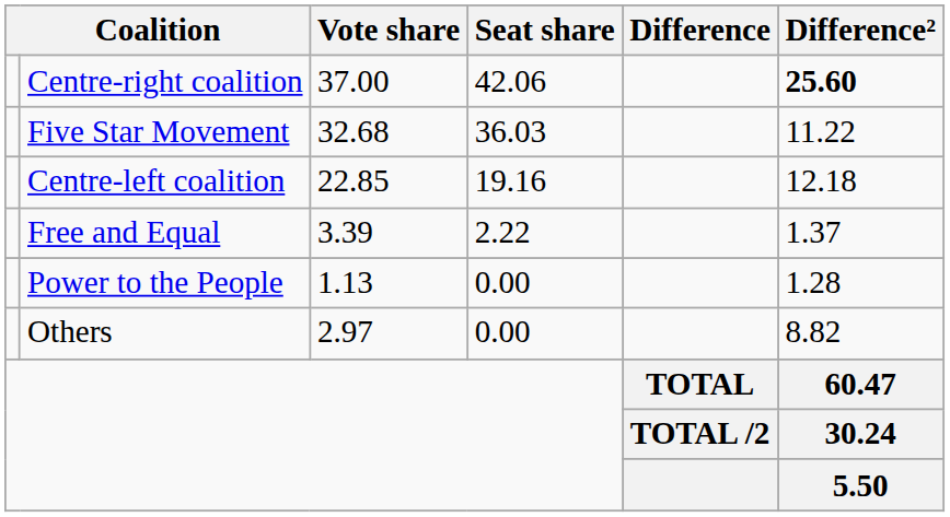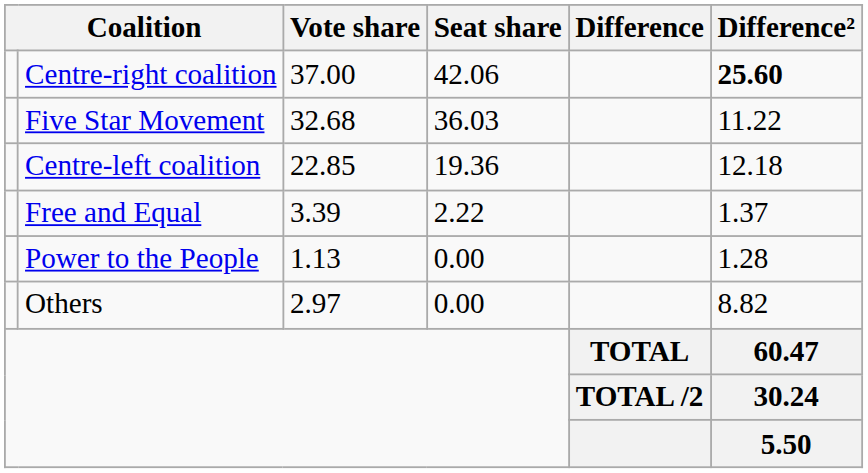Centre-left coalition | Seat share: 19.16 -> 19.36
